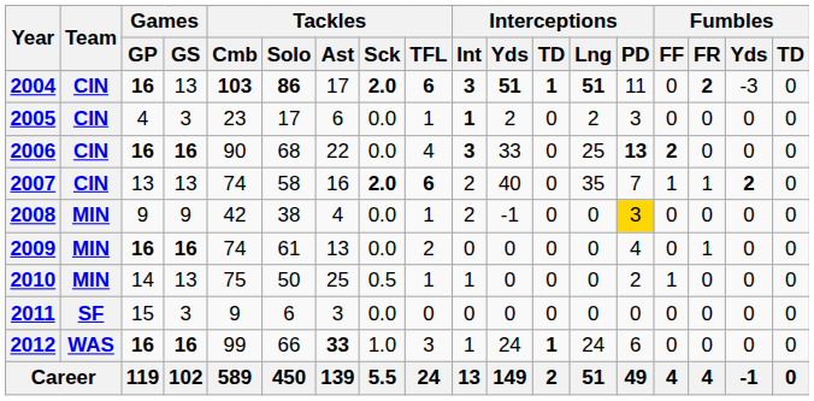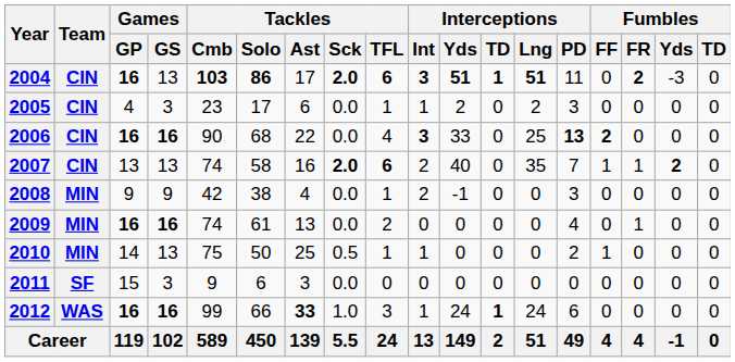2005 | Interceptions / Int: bold -> normal
2008 | Interceptions / PD: gold background -> no background
